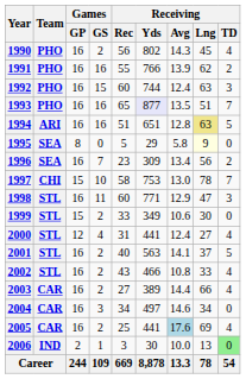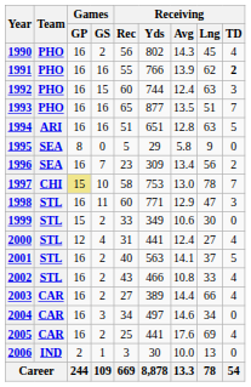1991 | Receiving / TD: normal -> bold
1993 | Receiving / Yds: lavender background -> no background
1994 | Receiving / Lng: khaki background -> no background
1995 | Receiving / Lng: lightyellow background -> no background
1997 | Games / GP: no background -> khaki background
2005 | Receiving / Avg: lightblue background -> no background
2006 | Receiving / TD: lightgreen background -> no background
